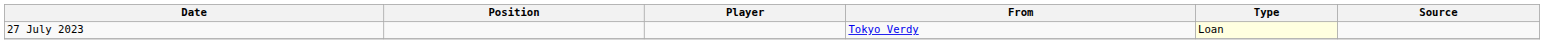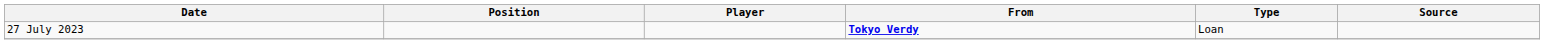27 July 2023 | From: normal -> bold
27 July 2023 | Type: lightyellow background -> no background
